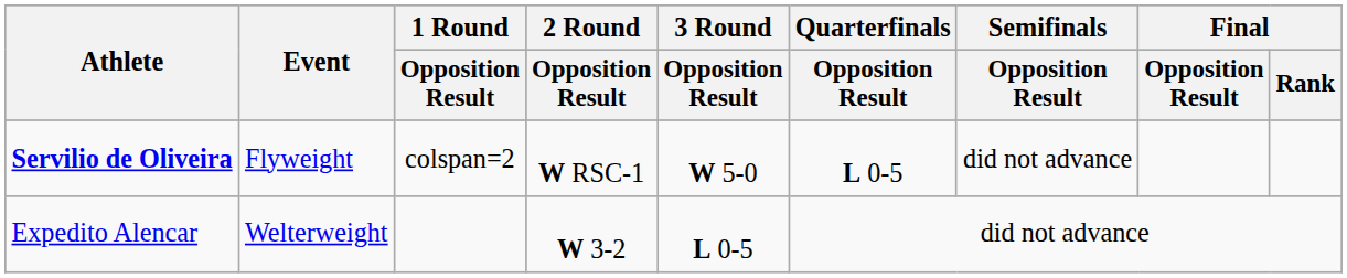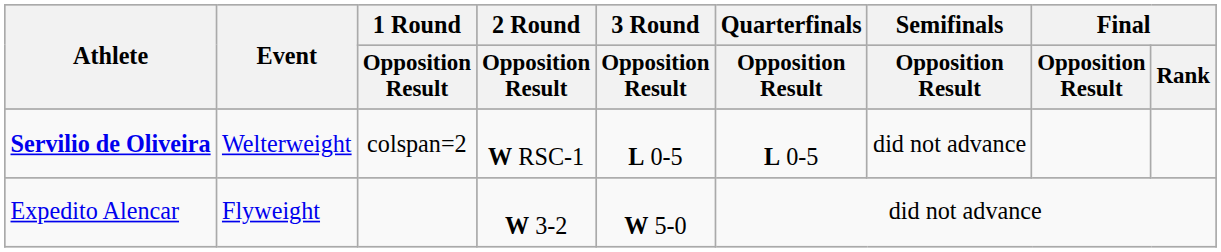Servilio de Oliveira | Event: Flyweight -> Welterweight
Servilio de Oliveira | 3 Round / Opposition Result: W 5-0 -> L 0-5
Expedito Alencar | Event: Welterweight -> Flyweight
Expedito Alencar | 3 Round / Opposition Result: L 0-5 -> W 5-0
